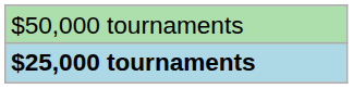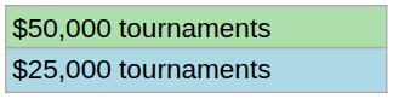row 2 | column 1: bold -> normal
